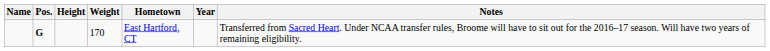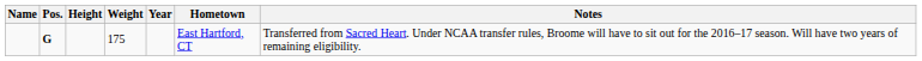columns swapped: Year <-> Hometown
row 2 | Weight: 170 -> 175
